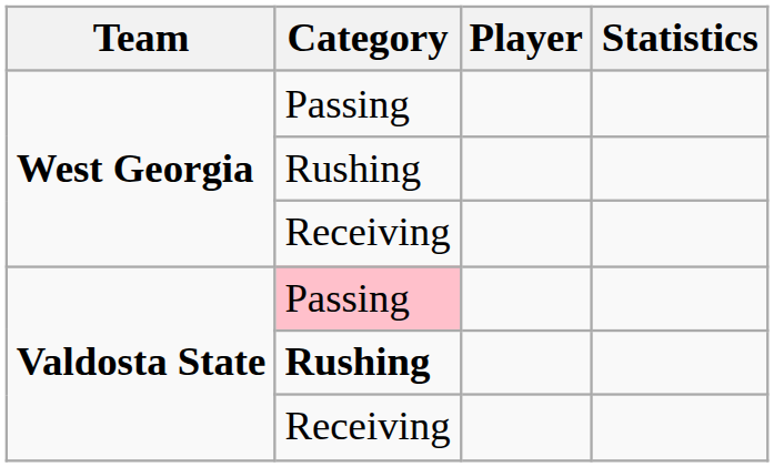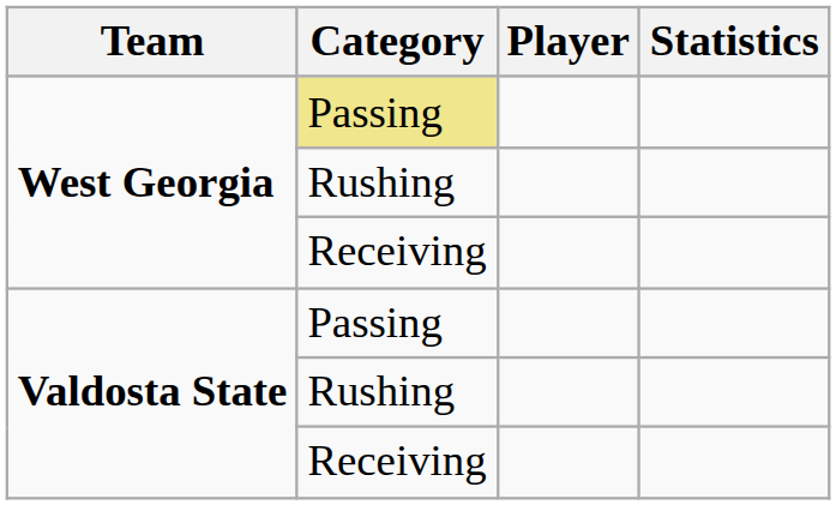West Georgia / Passing | Category: no background -> khaki background
Valdosta State / Passing | Category: pink background -> no background
Valdosta State / Rushing | Category: bold -> normal
